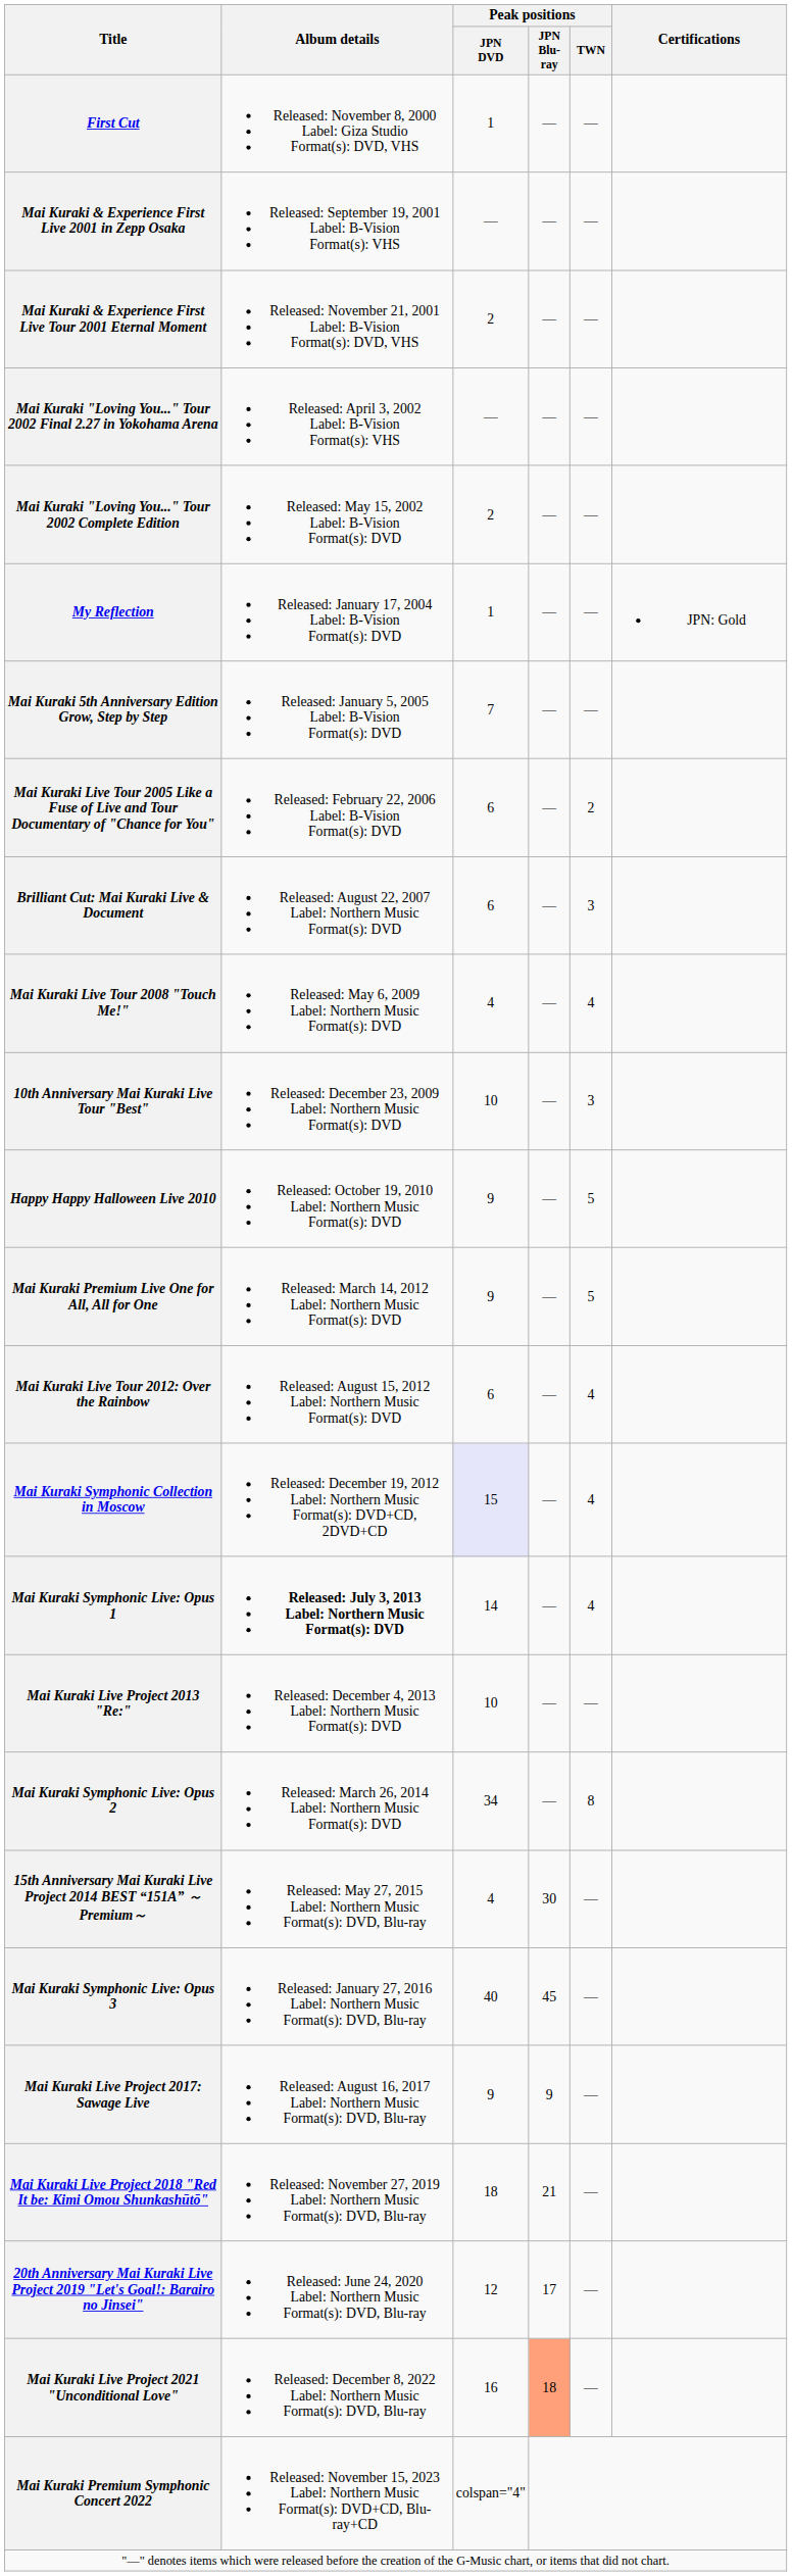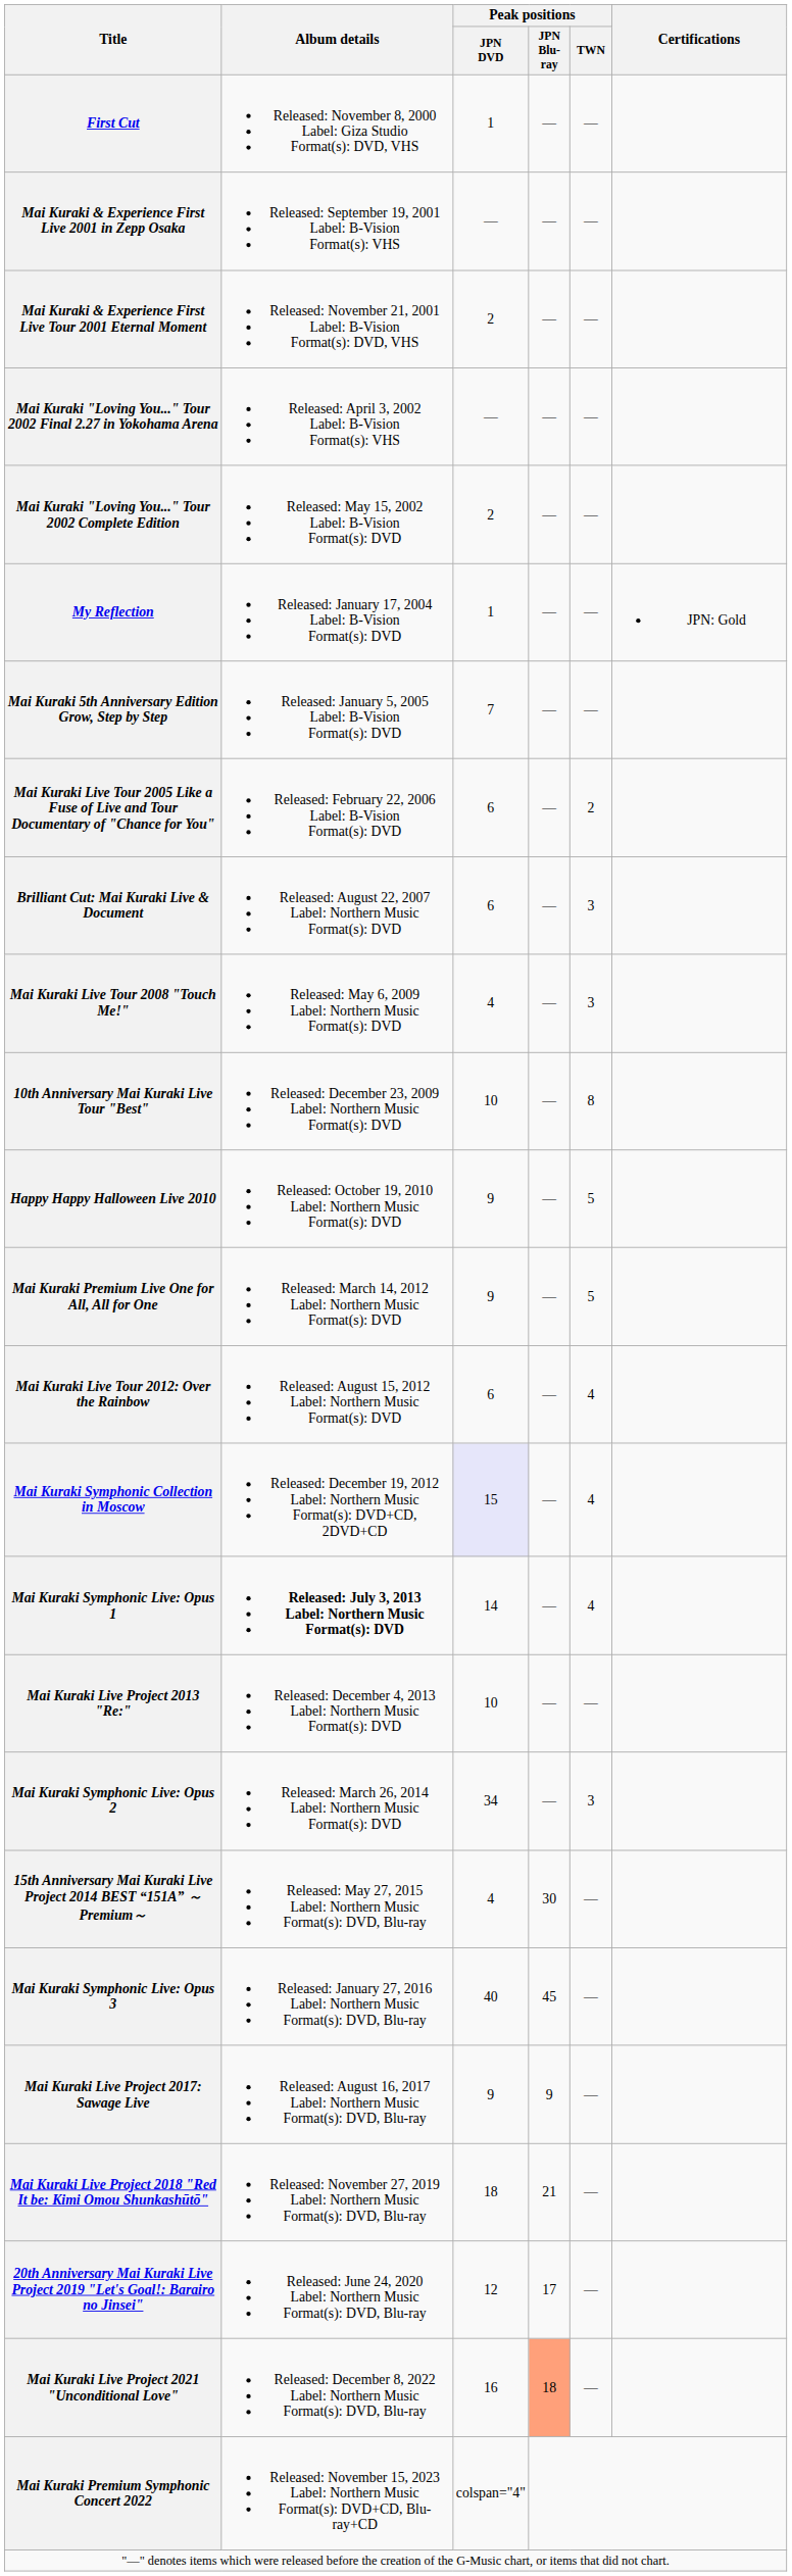Mai Kuraki Live Tour 2008 "Touch Me!" | Peak positions / TWN: 4 -> 3
10th Anniversary Mai Kuraki Live Tour "Best" | Peak positions / TWN: 3 -> 8
Mai Kuraki Symphonic Live: Opus 2 | Peak positions / TWN: 8 -> 3
